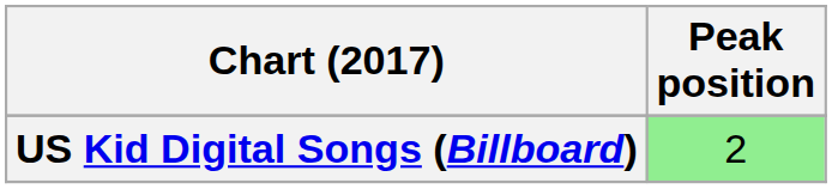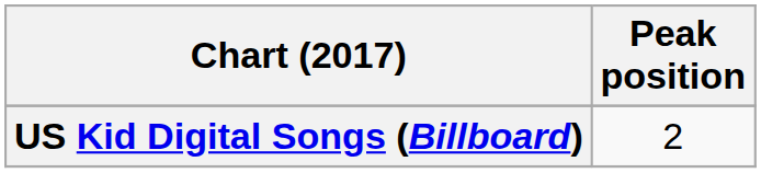US Kid Digital Songs (Billboard) | Peak position: lightgreen background -> no background
